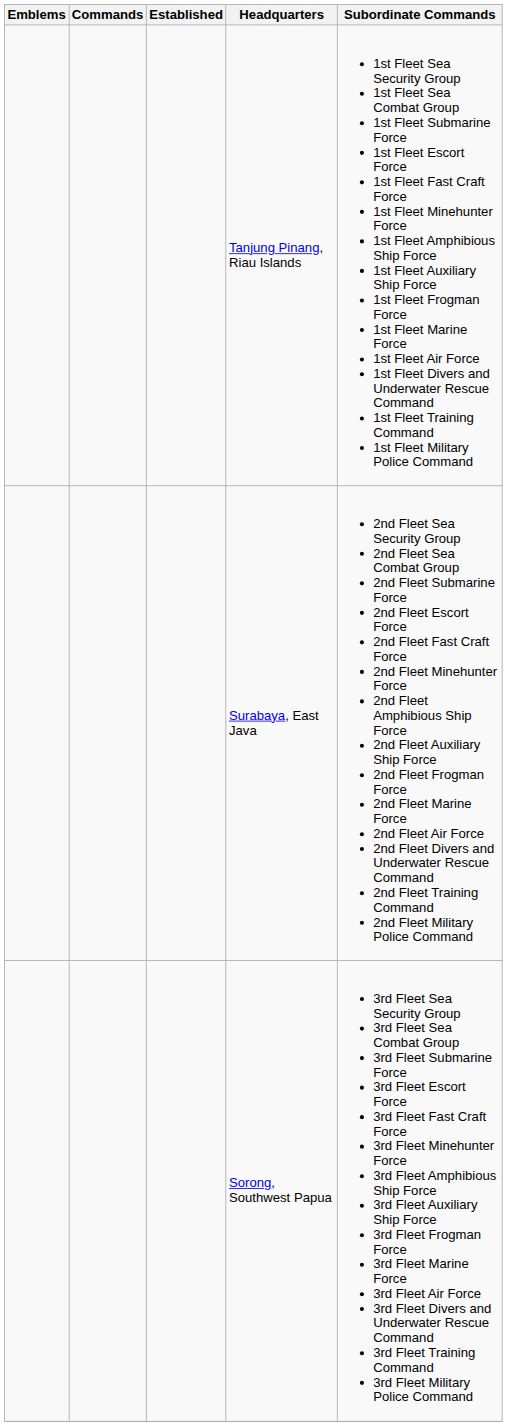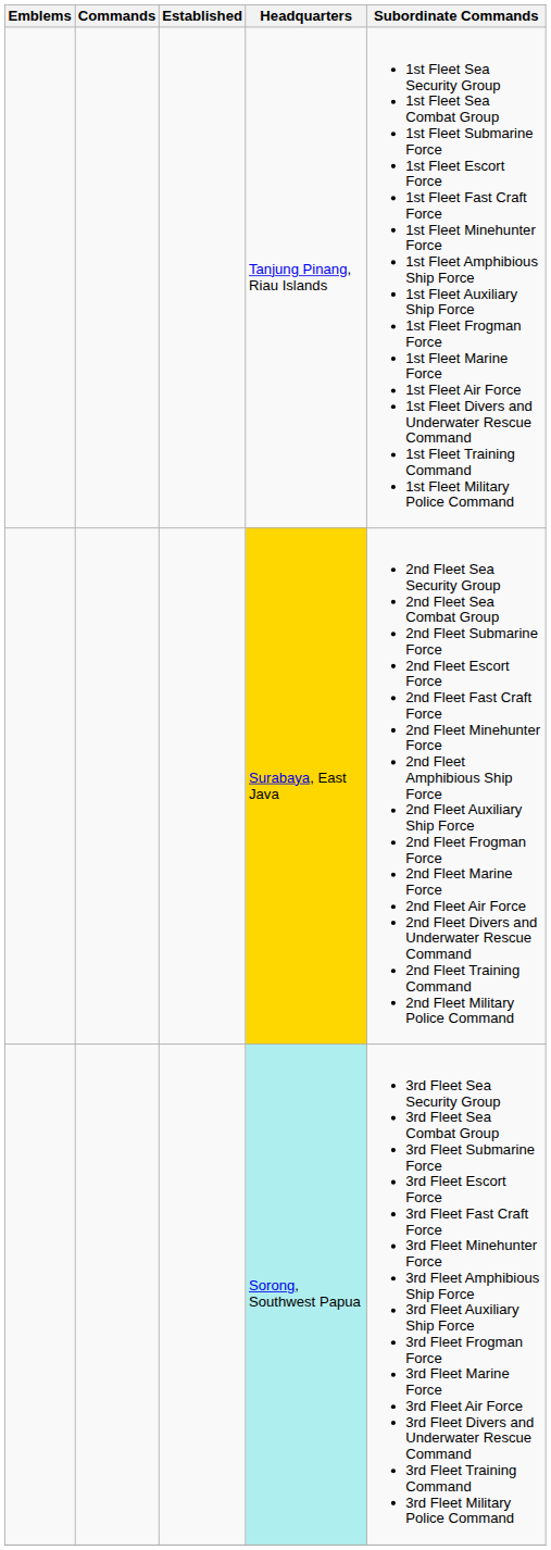Surabaya, East Java | Headquarters: no background -> gold background
Sorong, Southwest Papua | Headquarters: no background -> paleturquoise background
